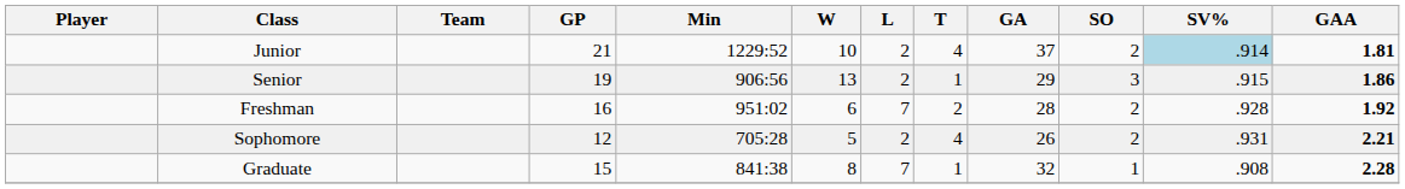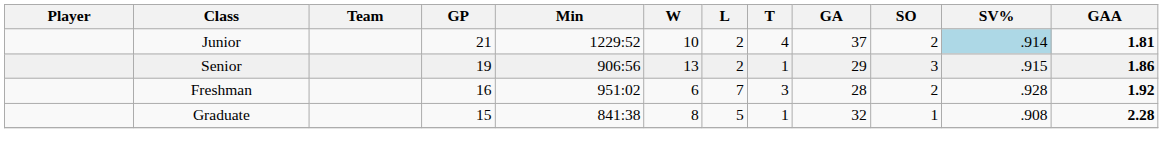Freshman | T: 2 -> 3
- row: Sophomore | 12 | 705:28 | 5 | 2 | 4 | 26 | 2 | .931 | 2.21
Graduate | L: 7 -> 5
